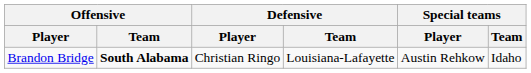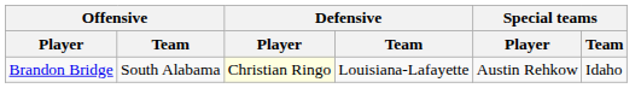Brandon Bridge | Offensive / Team: bold -> normal
Brandon Bridge | Defensive / Player: no background -> lightyellow background
